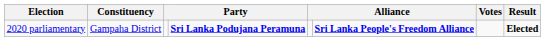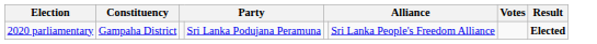2020 parliamentary | column 4: bold -> normal
2020 parliamentary | column 6: bold -> normal
